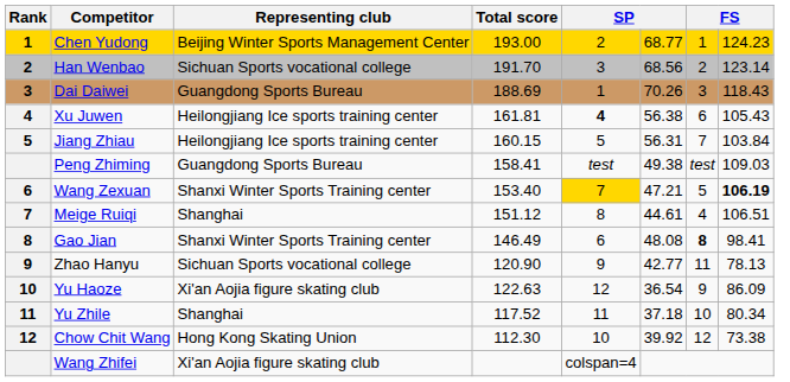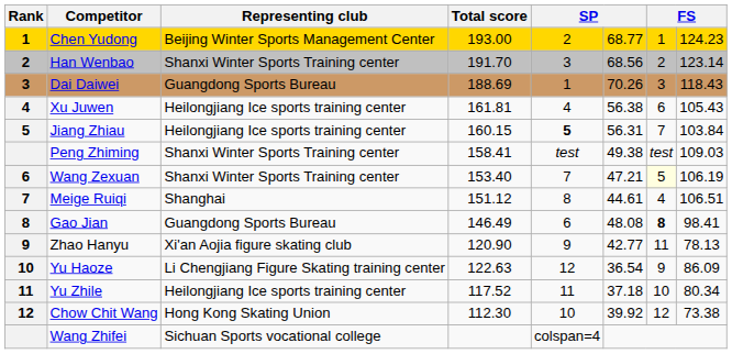Han Wenbao | Representing club: Sichuan Sports vocational college -> Shanxi Winter Sports Training center
Xu Juwen | column 5: bold -> normal
Jiang Zhiau | column 5: normal -> bold
Peng Zhiming | Representing club: Guangdong Sports Bureau -> Shanxi Winter Sports Training center
Wang Zexuan | column 5: gold background -> no background
Wang Zexuan | column 7: no background -> lightyellow background
Wang Zexuan | column 8: bold -> normal
Gao Jian | Representing club: Shanxi Winter Sports Training center -> Guangdong Sports Bureau
Zhao Hanyu | Representing club: Sichuan Sports vocational college -> Xi'an Aojia figure skating club
Yu Haoze | Representing club: Xi'an Aojia figure skating club -> Li Chengjiang Figure Skating training center
Yu Zhile | Representing club: Shanghai -> Heilongjiang Ice sports training center
Wang Zhifei | Representing club: Xi'an Aojia figure skating club -> Sichuan Sports vocational college
